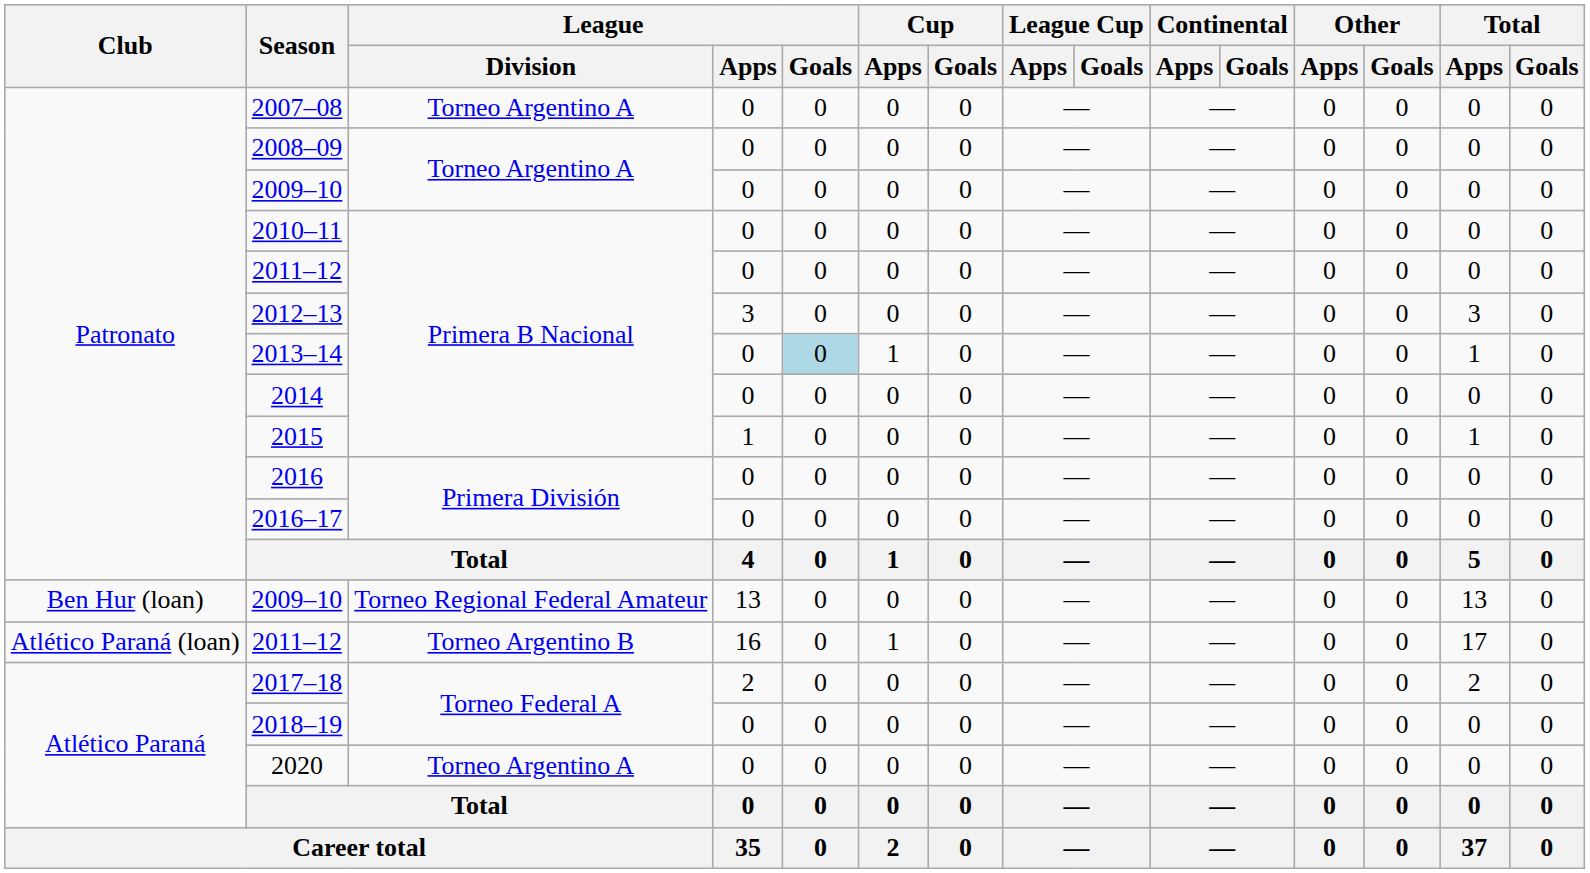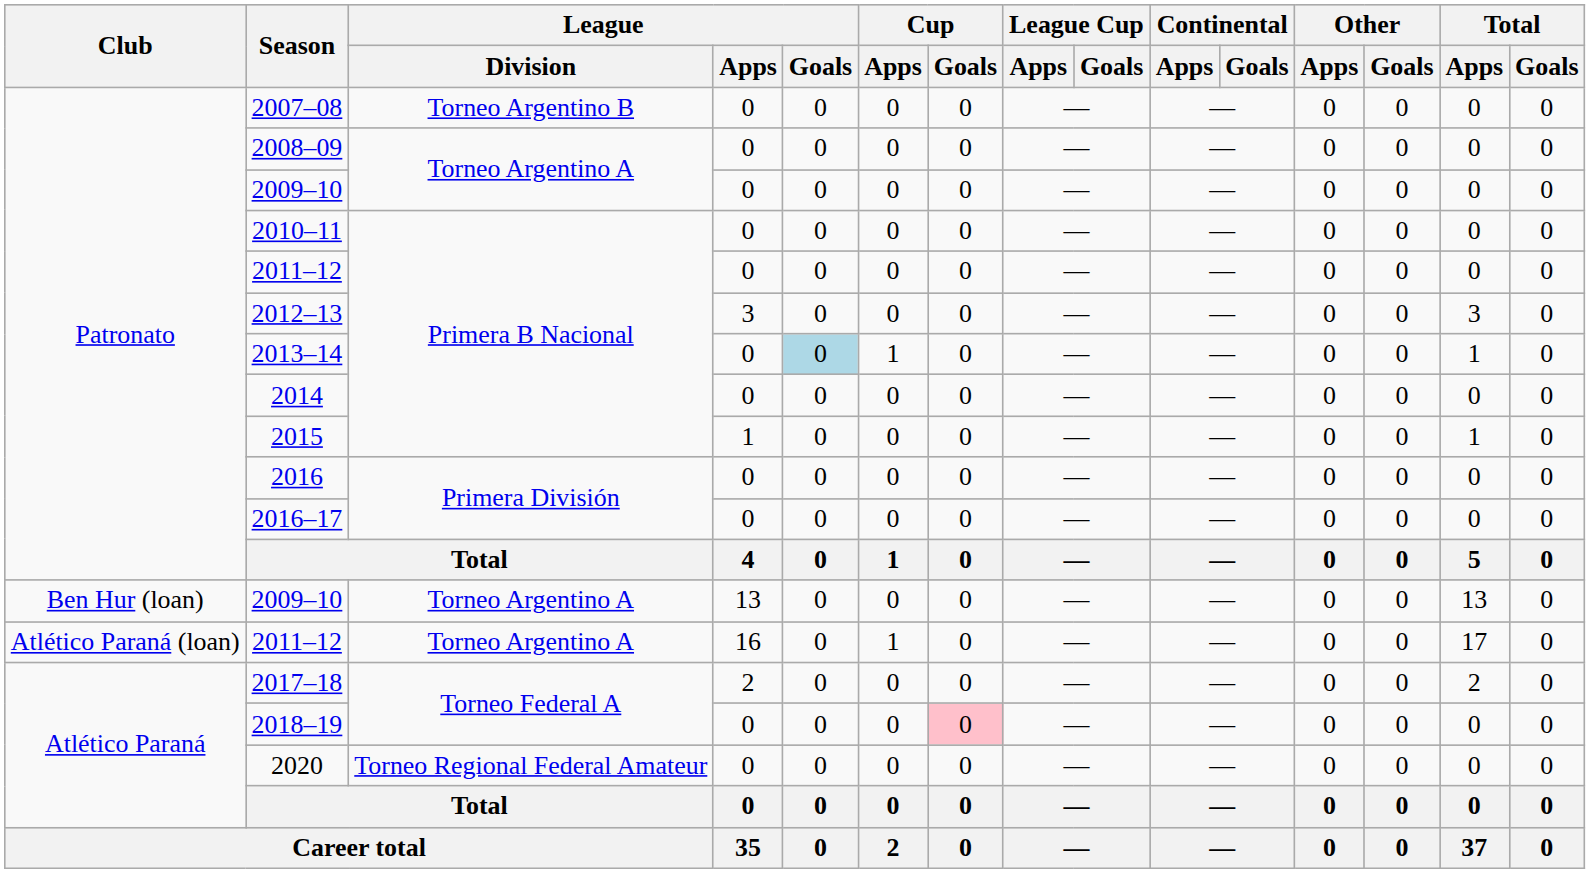2007–08 | League / Division: Torneo Argentino A -> Torneo Argentino B
2009–10 / 13 | League / Division: Torneo Regional Federal Amateur -> Torneo Argentino A
2011–12 / 16 | League / Division: Torneo Argentino B -> Torneo Argentino A
2018–19 | Cup / Goals: no background -> pink background
2020 | League / Division: Torneo Argentino A -> Torneo Regional Federal Amateur
